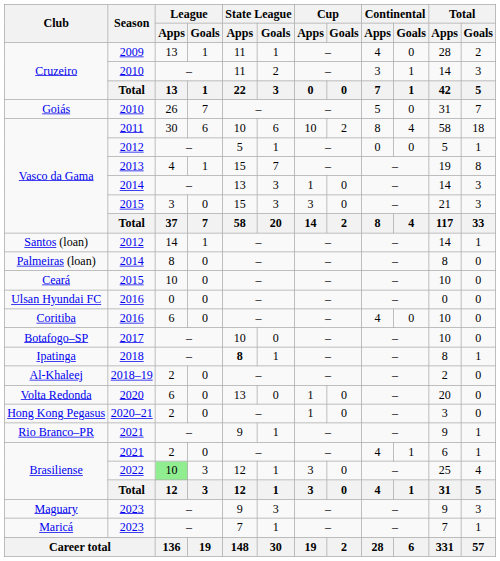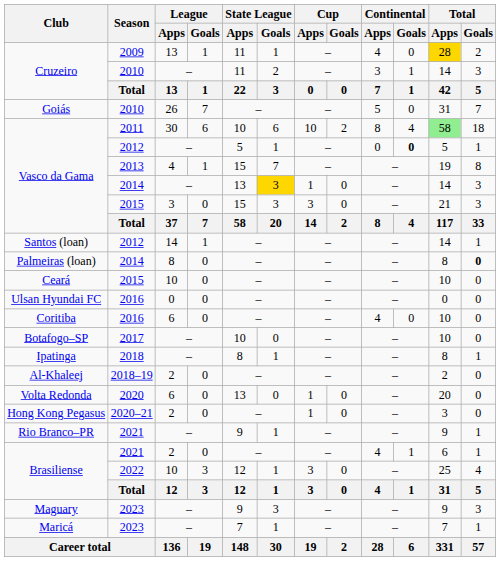Cruzeiro / 2009 | Total / Apps: no background -> gold background
Vasco da Gama / 2011 | Total / Apps: no background -> lightgreen background
Vasco da Gama / 2012 | Continental / Goals: normal -> bold
Vasco da Gama / 2014 | State League / Goals: no background -> gold background
Palmeiras (loan) | Total / Goals: normal -> bold
Ipatinga | State League / Apps: bold -> normal
Brasiliense / 2022 | League / Apps: lightgreen background -> no background
